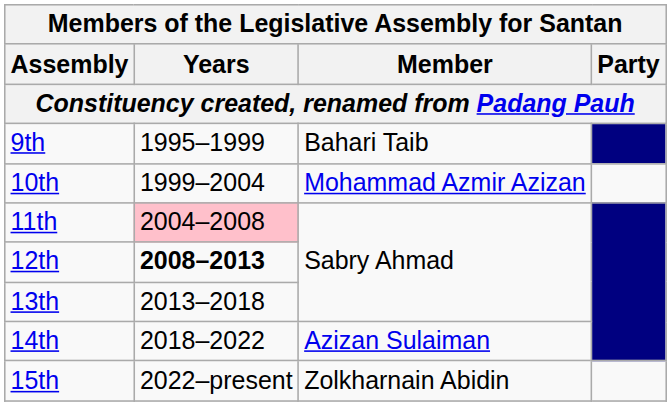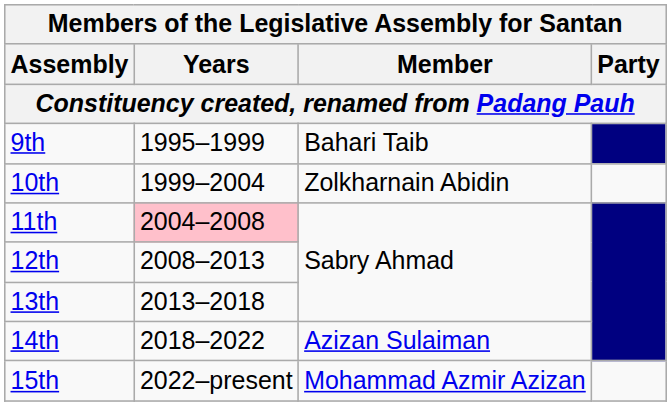10th | Member: Mohammad Azmir Azizan -> Zolkharnain Abidin
12th | Years: bold -> normal
15th | Member: Zolkharnain Abidin -> Mohammad Azmir Azizan
